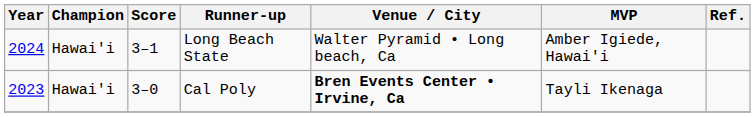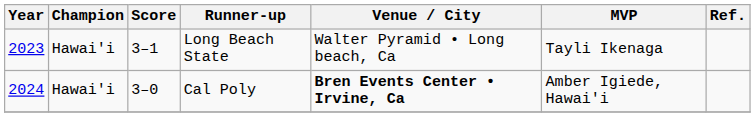Long Beach State | Year: 2024 -> 2023
Long Beach State | MVP: Amber Igiede, Hawai'i -> Tayli Ikenaga
Cal Poly | Year: 2023 -> 2024
Cal Poly | MVP: Tayli Ikenaga -> Amber Igiede, Hawai'i
